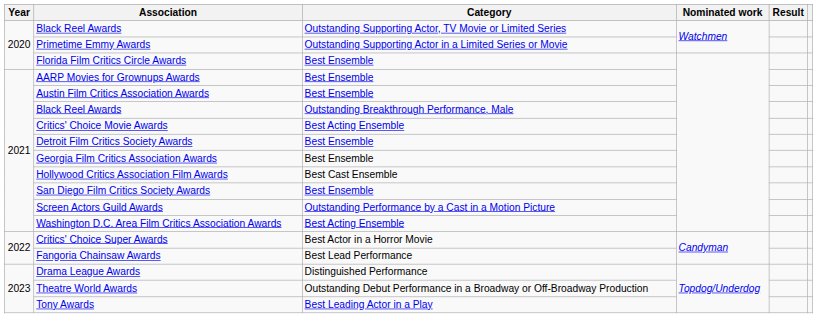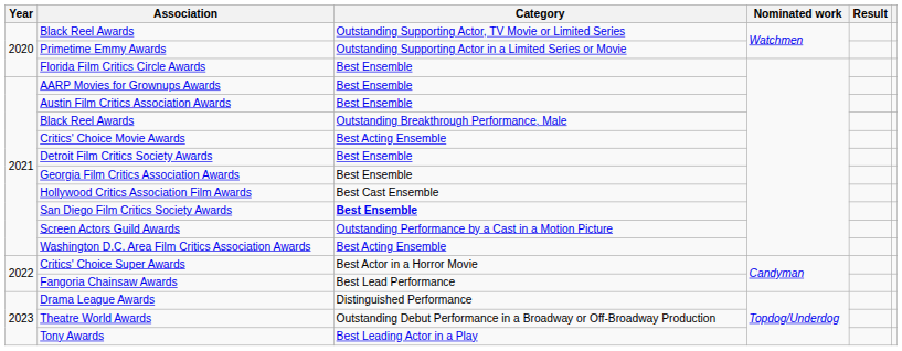San Diego Film Critics Society Awards | Category: normal -> bold
